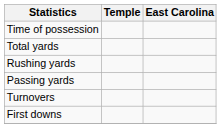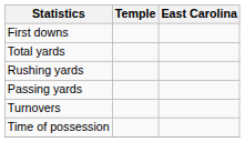rows swapped: First downs <-> Time of possession
